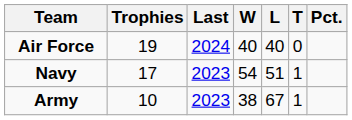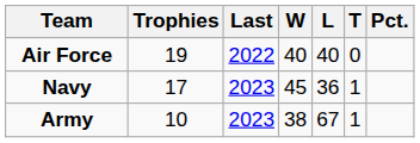Air Force | Last: 2024 -> 2022
Navy | W: 54 -> 45
Navy | L: 51 -> 36
